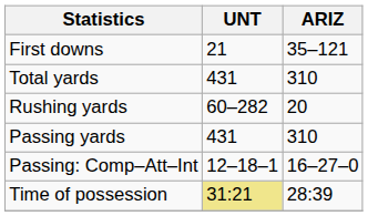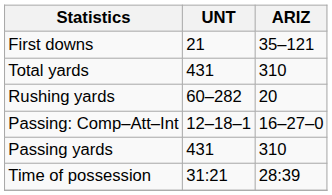rows swapped: Passing yards <-> Passing: Comp–Att–Int
Time of possession | UNT: khaki background -> no background
